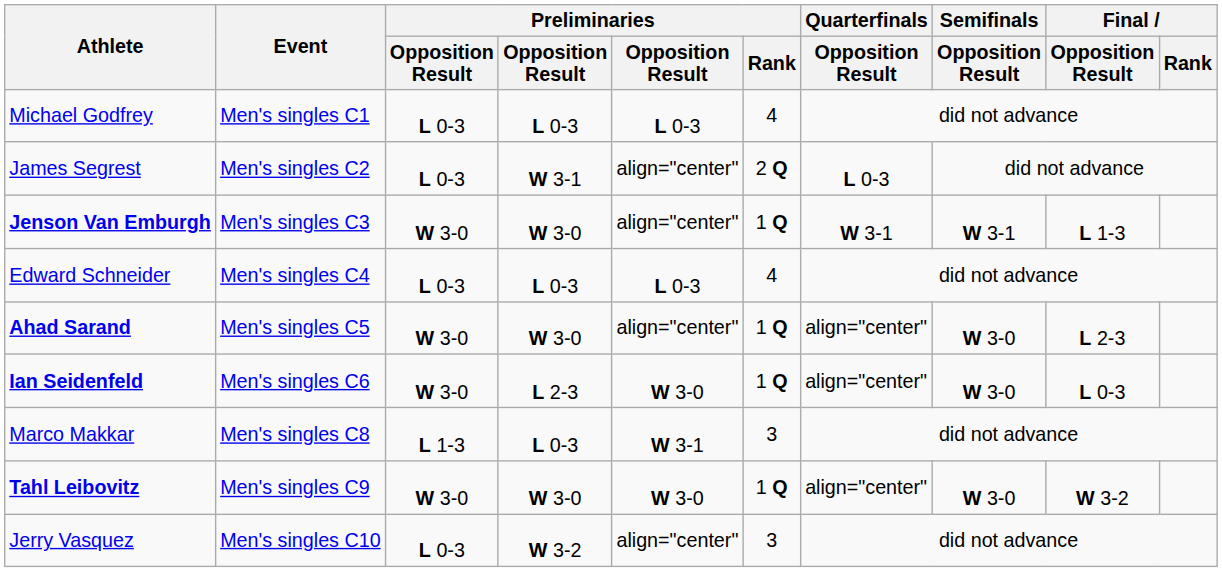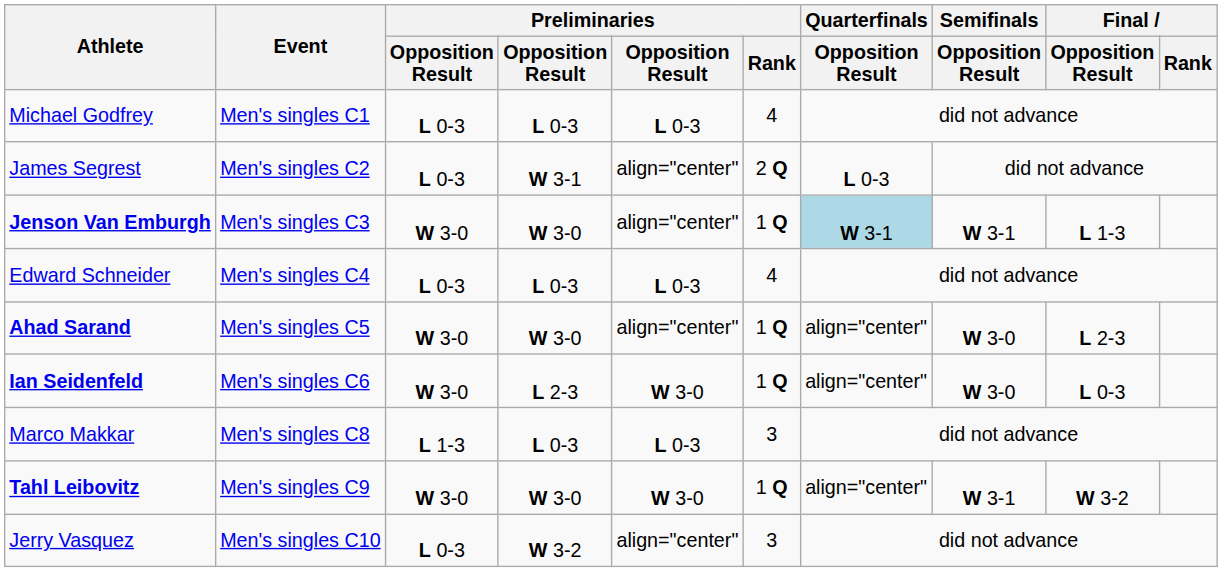Jenson Van Emburgh | Quarterfinals / Opposition Result: no background -> lightblue background
Marco Makkar | column 5: W 3-1 -> L 0-3
Tahl Leibovitz | Semifinals / Opposition Result: W 3-0 -> W 3-1
